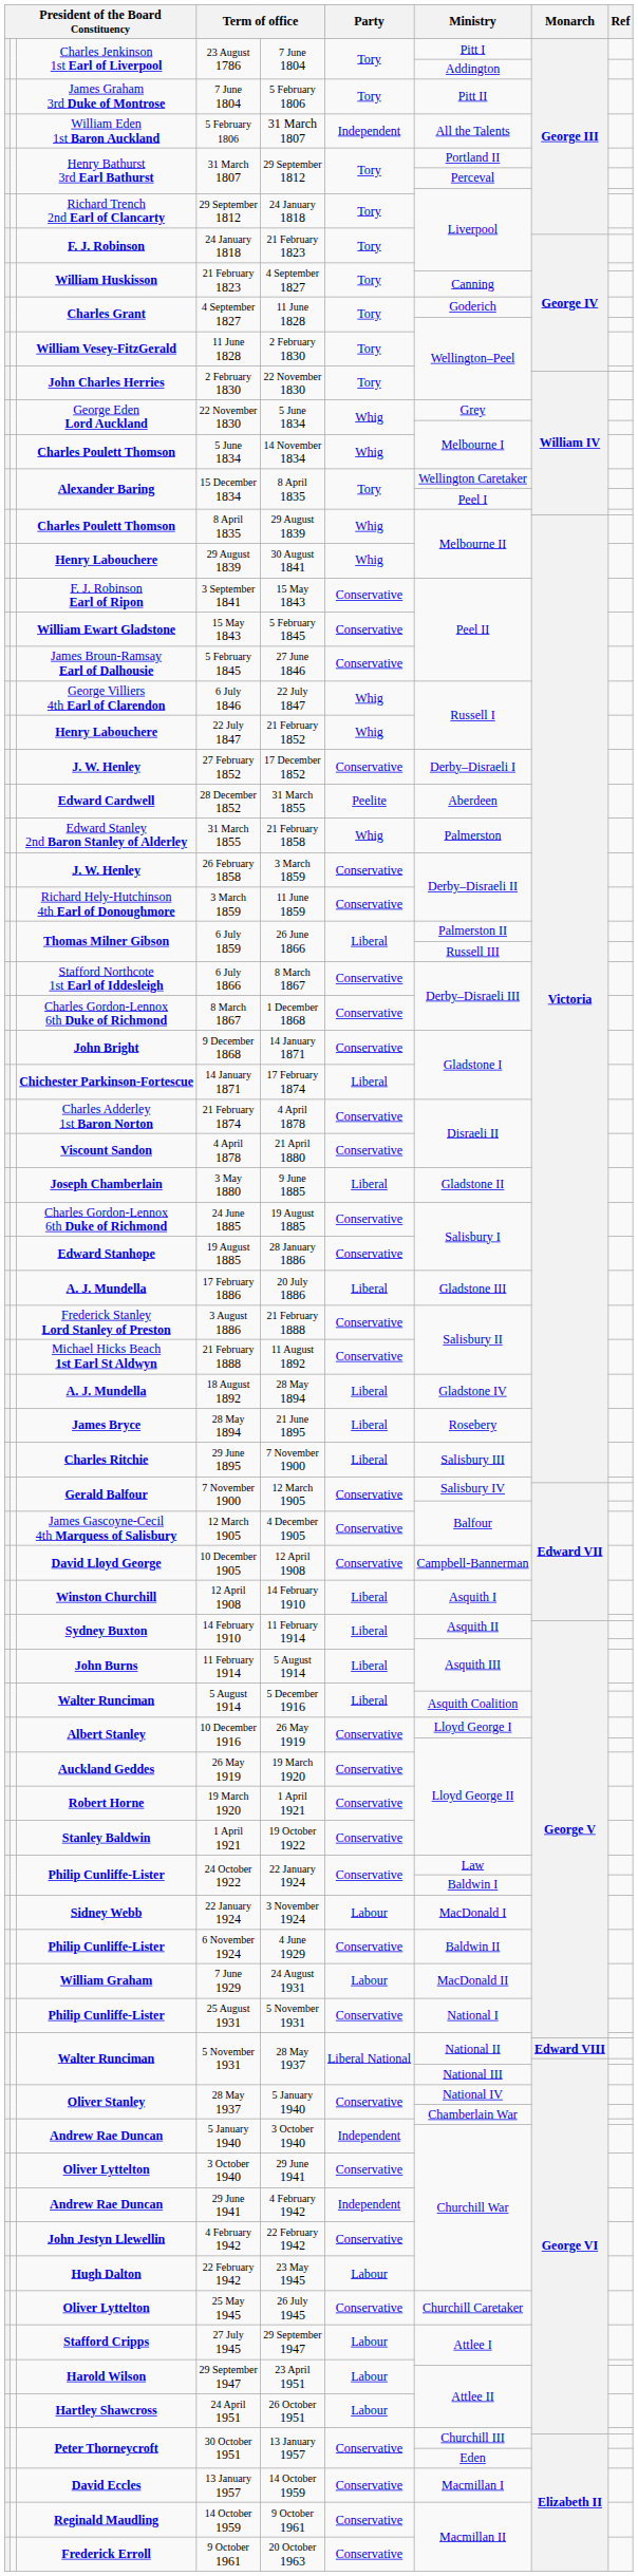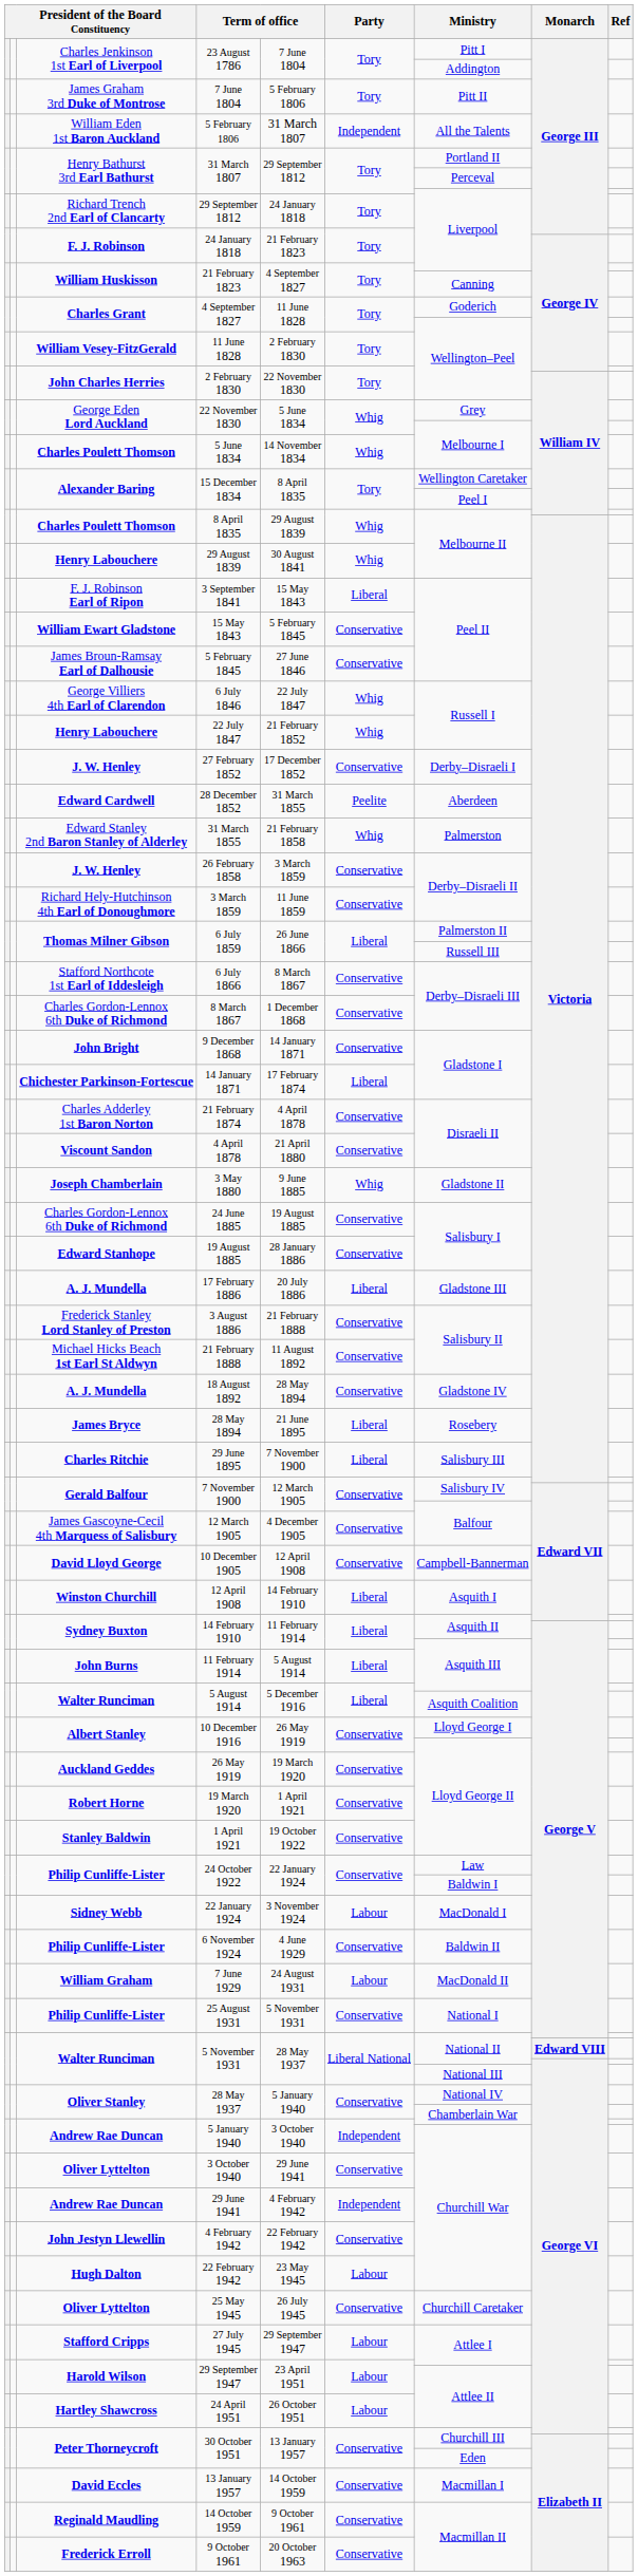3 September 1841 | Party: Conservative -> Liberal
3 May 1880 | Party: Liberal -> Whig
18 August 1892 | Party: Liberal -> Conservative
